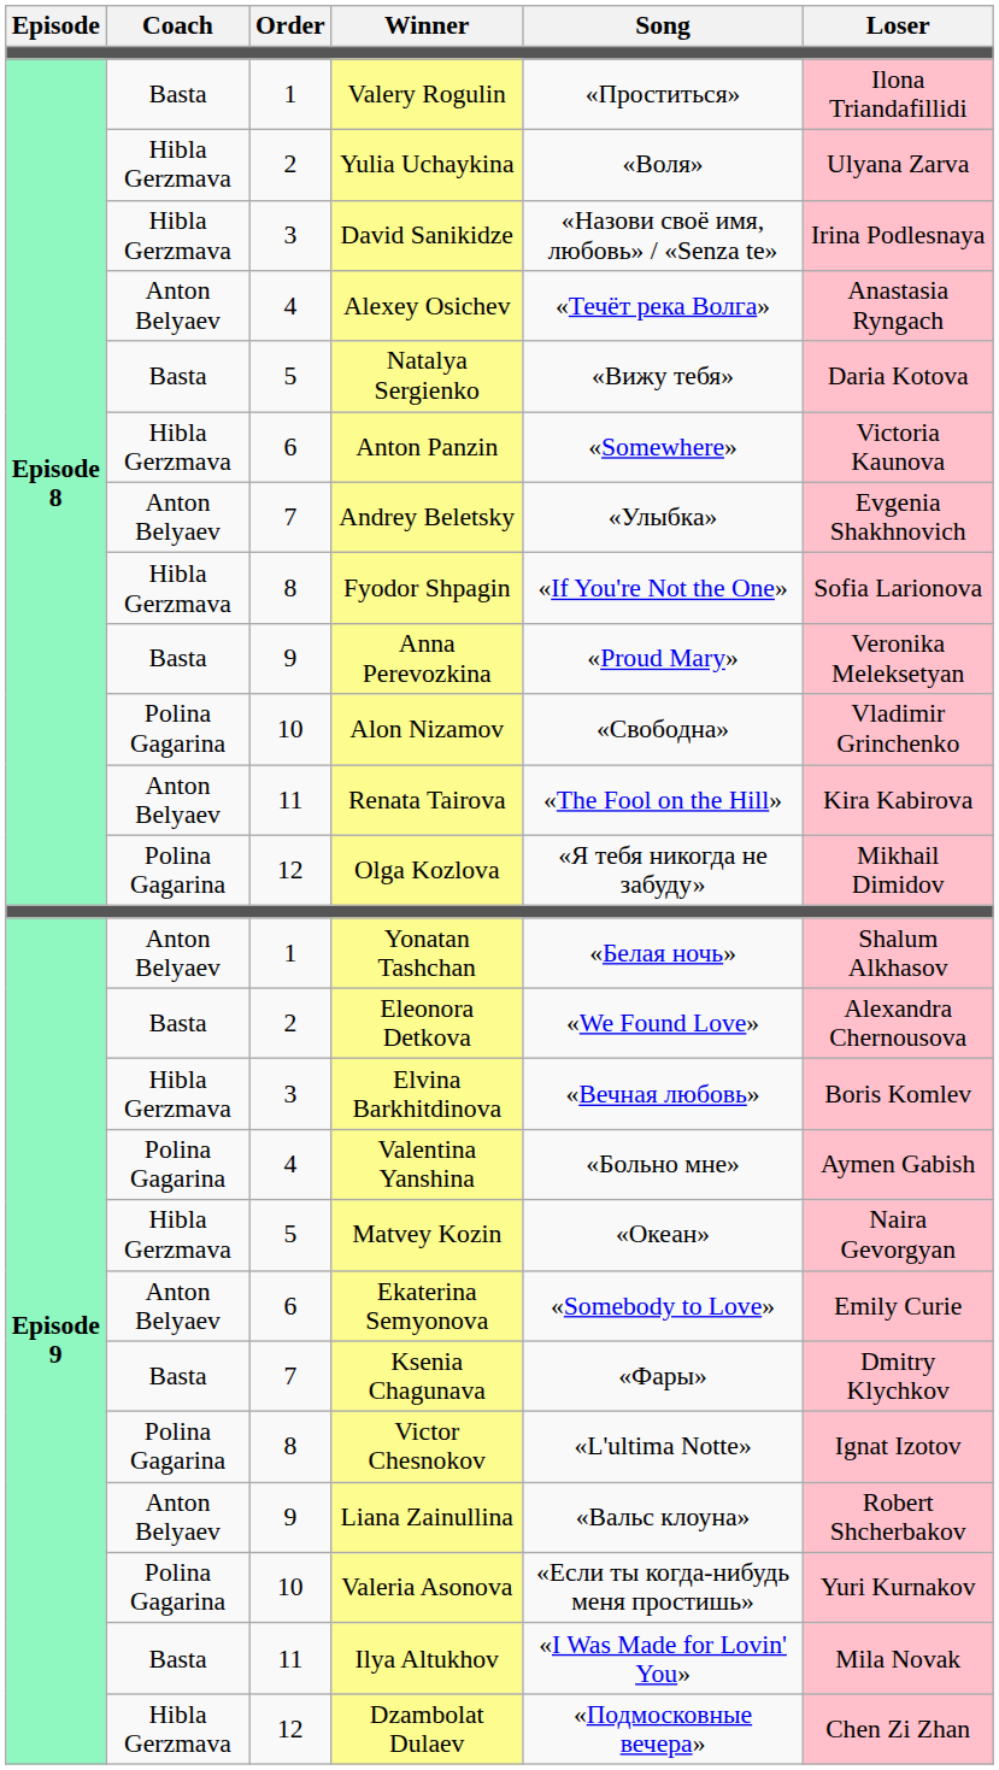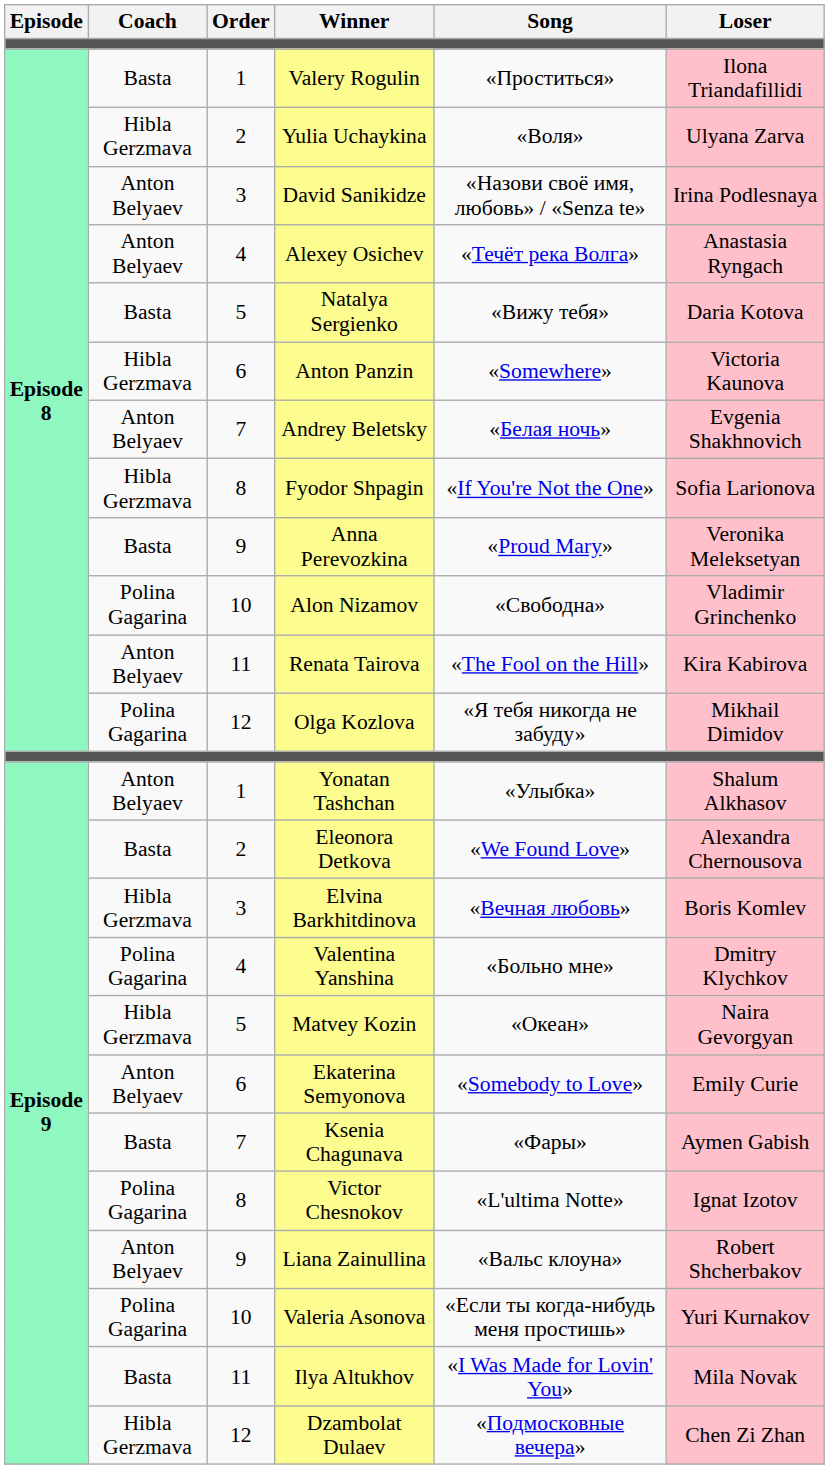David Sanikidze | Coach: Hibla Gerzmava -> Anton Belyaev
Andrey Beletsky | Song: «Улыбка» -> «Белая ночь»
Yonatan Tashchan | Song: «Белая ночь» -> «Улыбка»
Valentina Yanshina | Loser: Aymen Gabish -> Dmitry Klychkov
Ksenia Chagunava | Loser: Dmitry Klychkov -> Aymen Gabish
